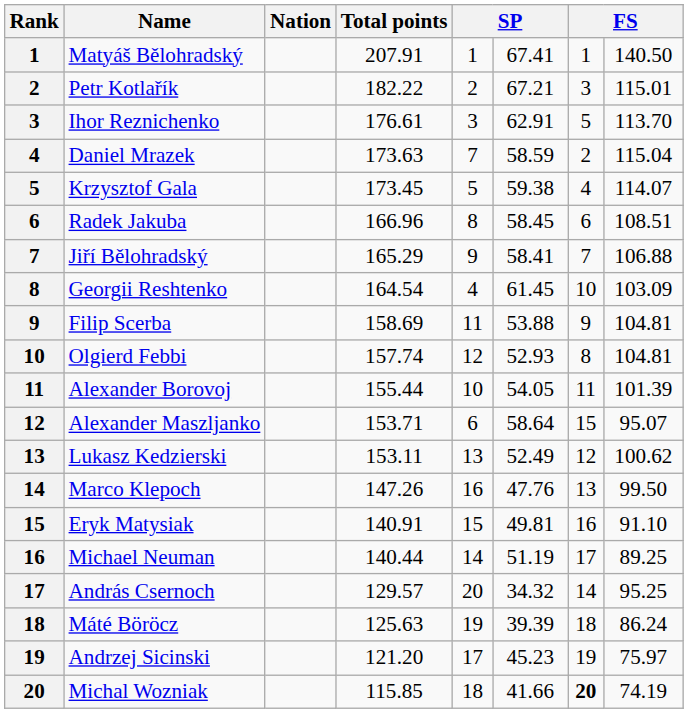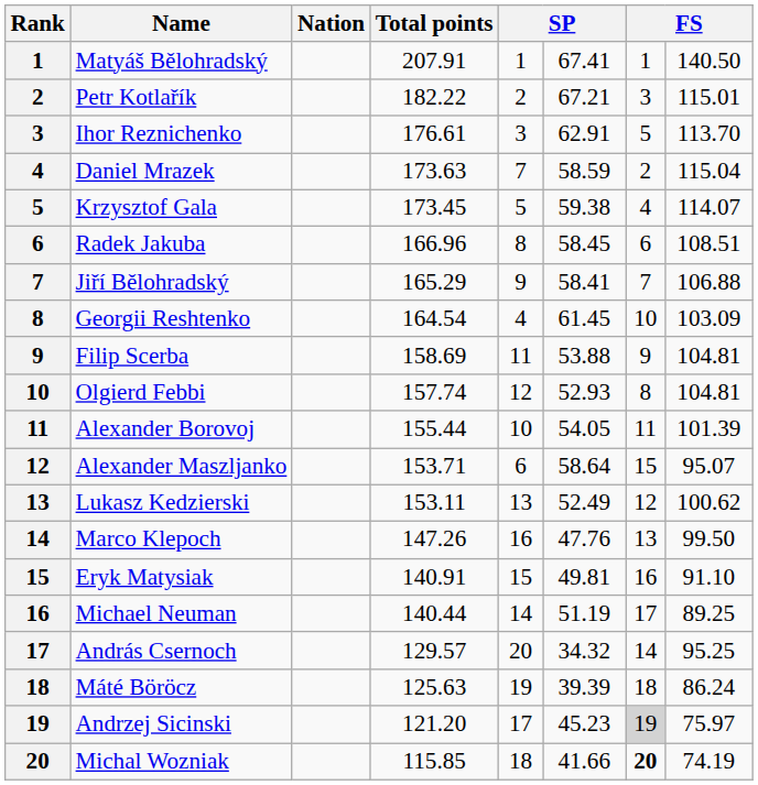Andrzej Sicinski | column 7: no background -> lightgrey background
